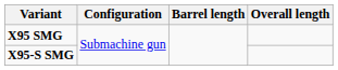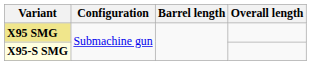X95 SMG | Variant: no background -> khaki background
X95-S SMG | Variant: no background -> lightyellow background
